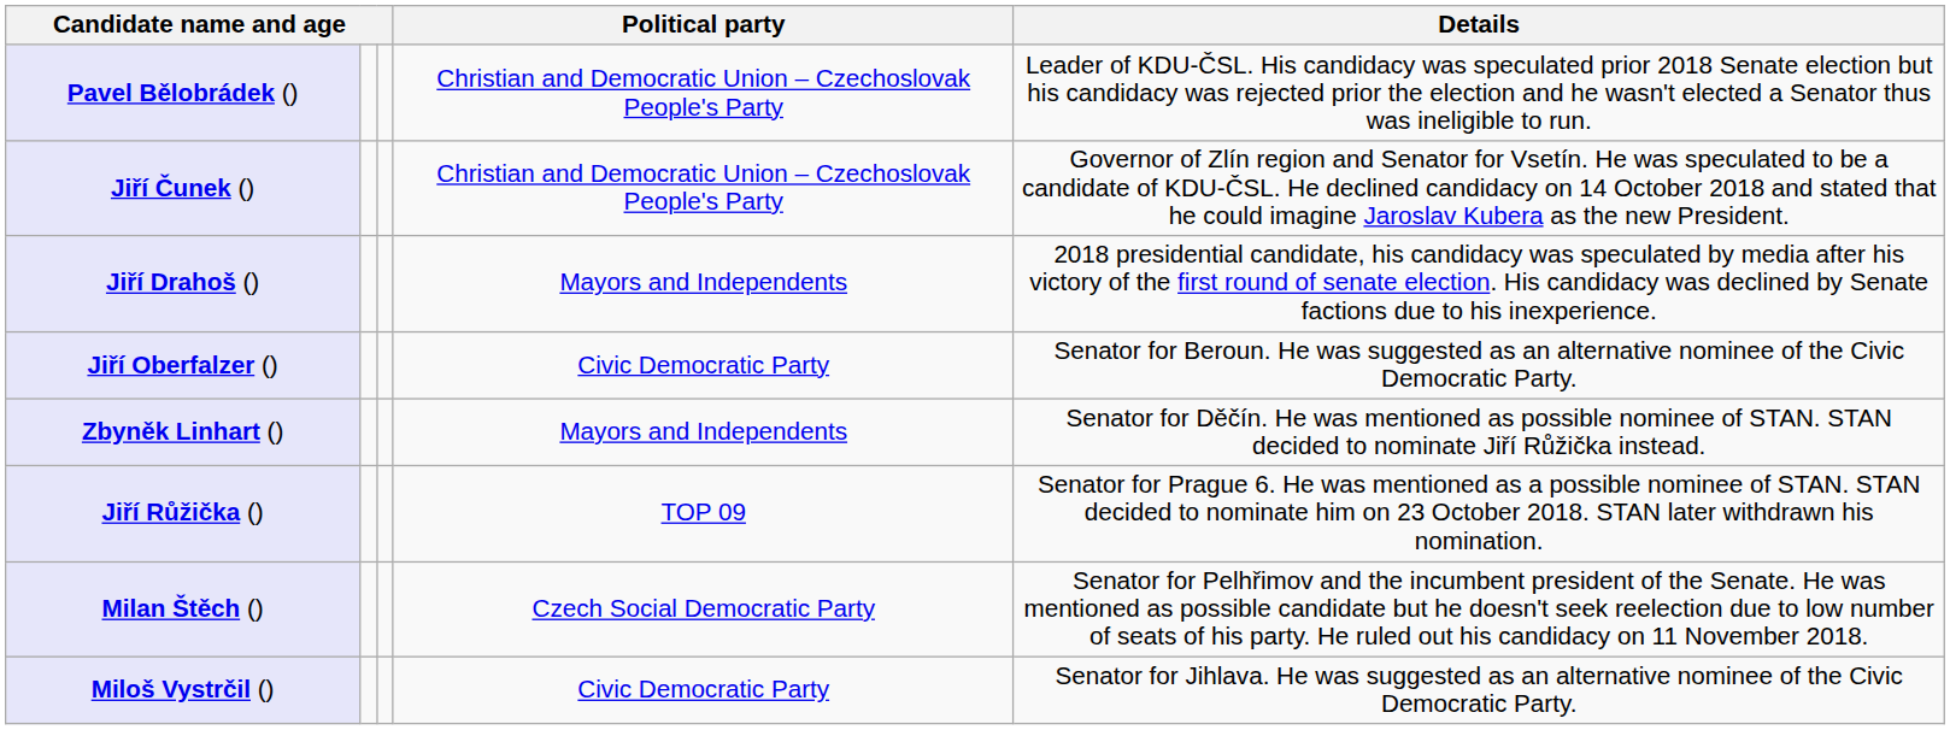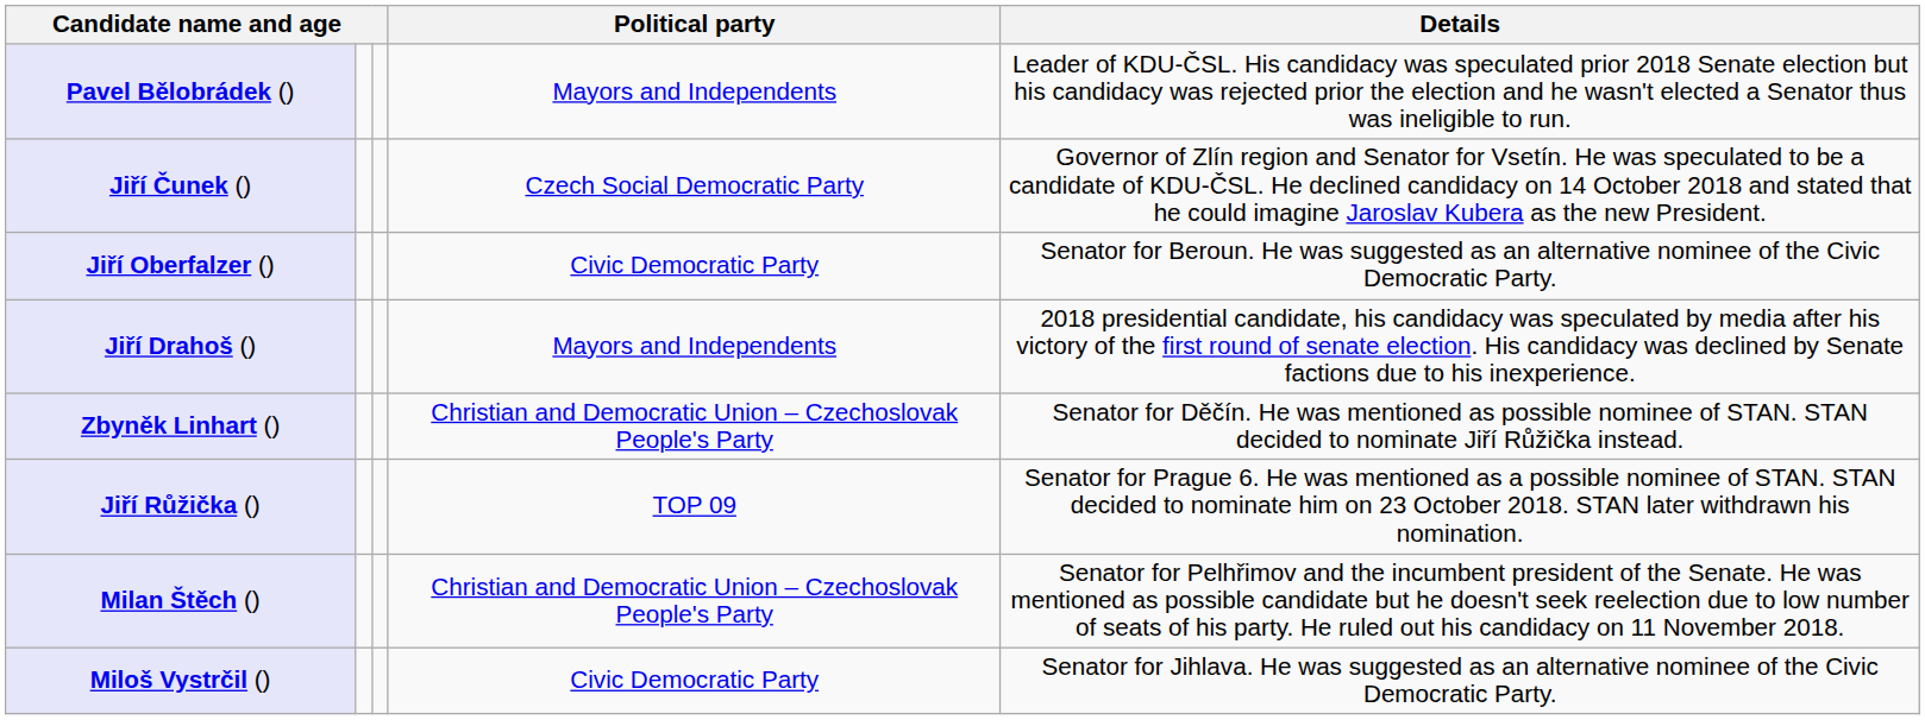Pavel Bělobrádek () | Political party: Christian and Democratic Union – Czechoslovak People's Party -> Mayors and Independents
Jiří Čunek () | Political party: Christian and Democratic Union – Czechoslovak People's Party -> Czech Social Democratic Party
rows swapped: Jiří Drahoš () <-> Jiří Oberfalzer ()
Zbyněk Linhart () | Political party: Mayors and Independents -> Christian and Democratic Union – Czechoslovak People's Party
Milan Štěch () | Political party: Czech Social Democratic Party -> Christian and Democratic Union – Czechoslovak People's Party
